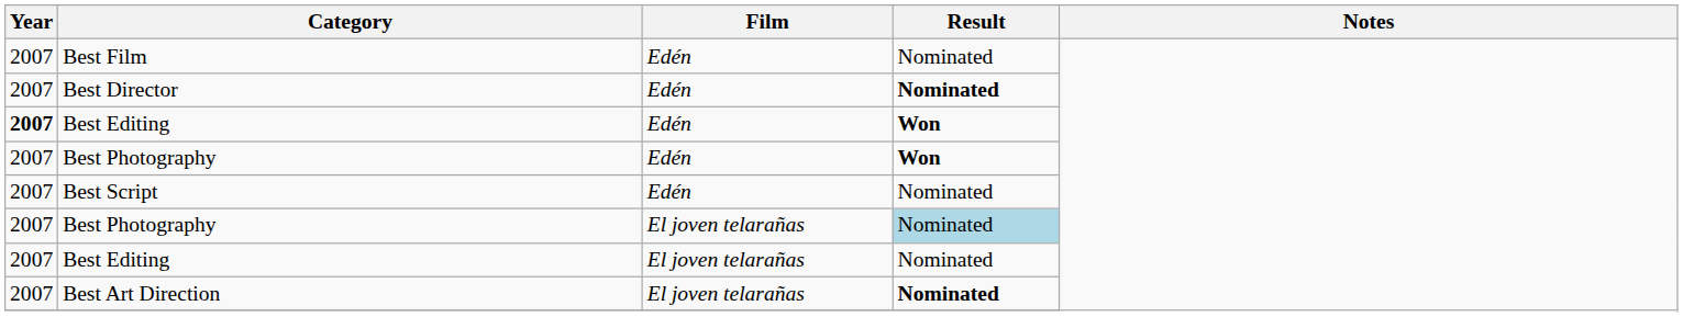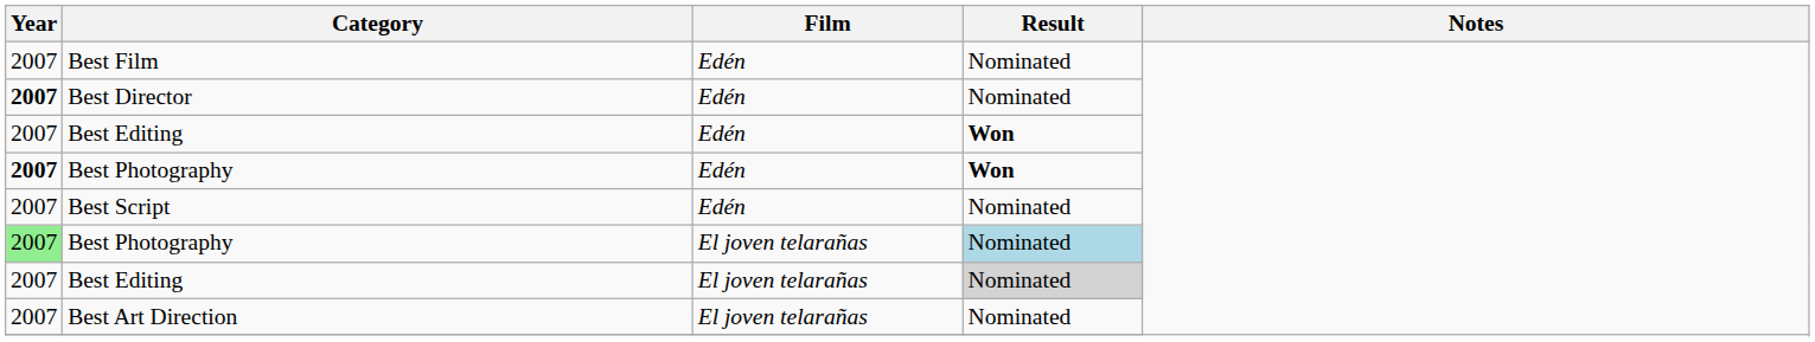Best Director | Year: normal -> bold
Best Director | Result: bold -> normal
Best Editing / Edén | Year: bold -> normal
Best Photography / Edén | Year: normal -> bold
Best Photography / El joven telarañas | Year: no background -> lightgreen background
Best Editing / El joven telarañas | Result: no background -> lightgrey background
Best Art Direction | Result: bold -> normal
